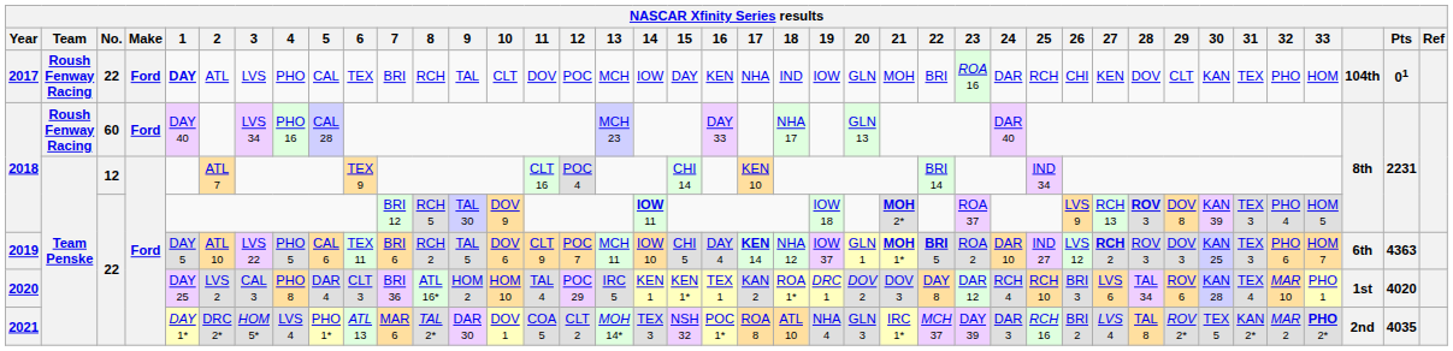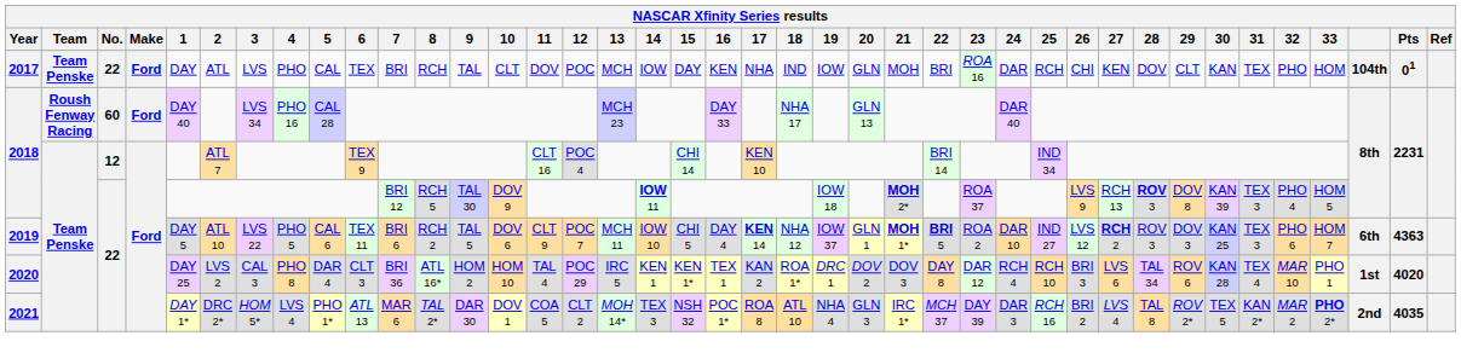2017 | Team: Roush Fenway Racing -> Team Penske
2017 | 1: bold -> normal
